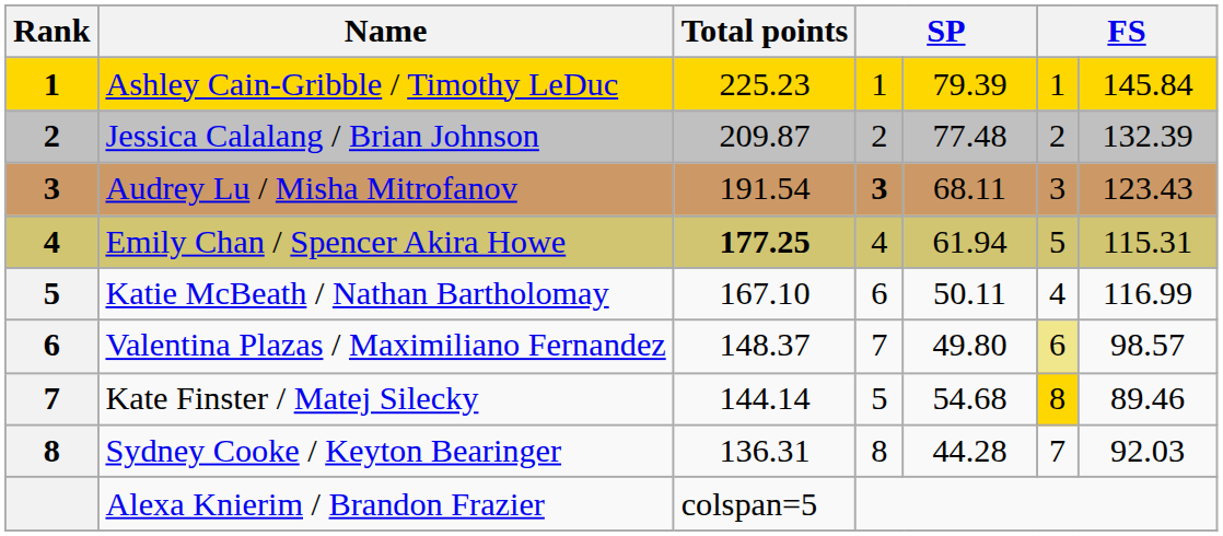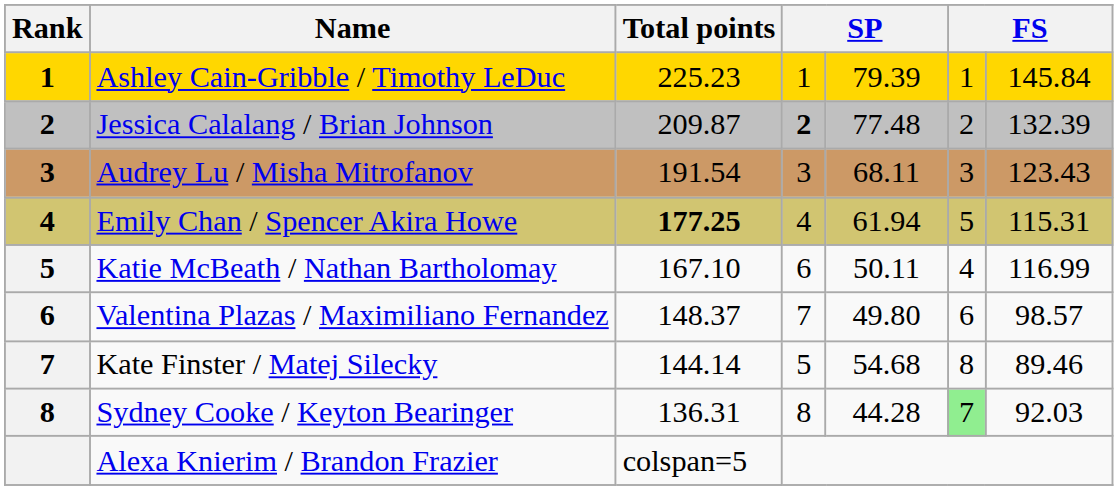Jessica Calalang / Brian Johnson | column 4: normal -> bold
Audrey Lu / Misha Mitrofanov | column 4: bold -> normal
Valentina Plazas / Maximiliano Fernandez | column 6: khaki background -> no background
Kate Finster / Matej Silecky | column 6: gold background -> no background
Sydney Cooke / Keyton Bearinger | column 6: no background -> lightgreen background
